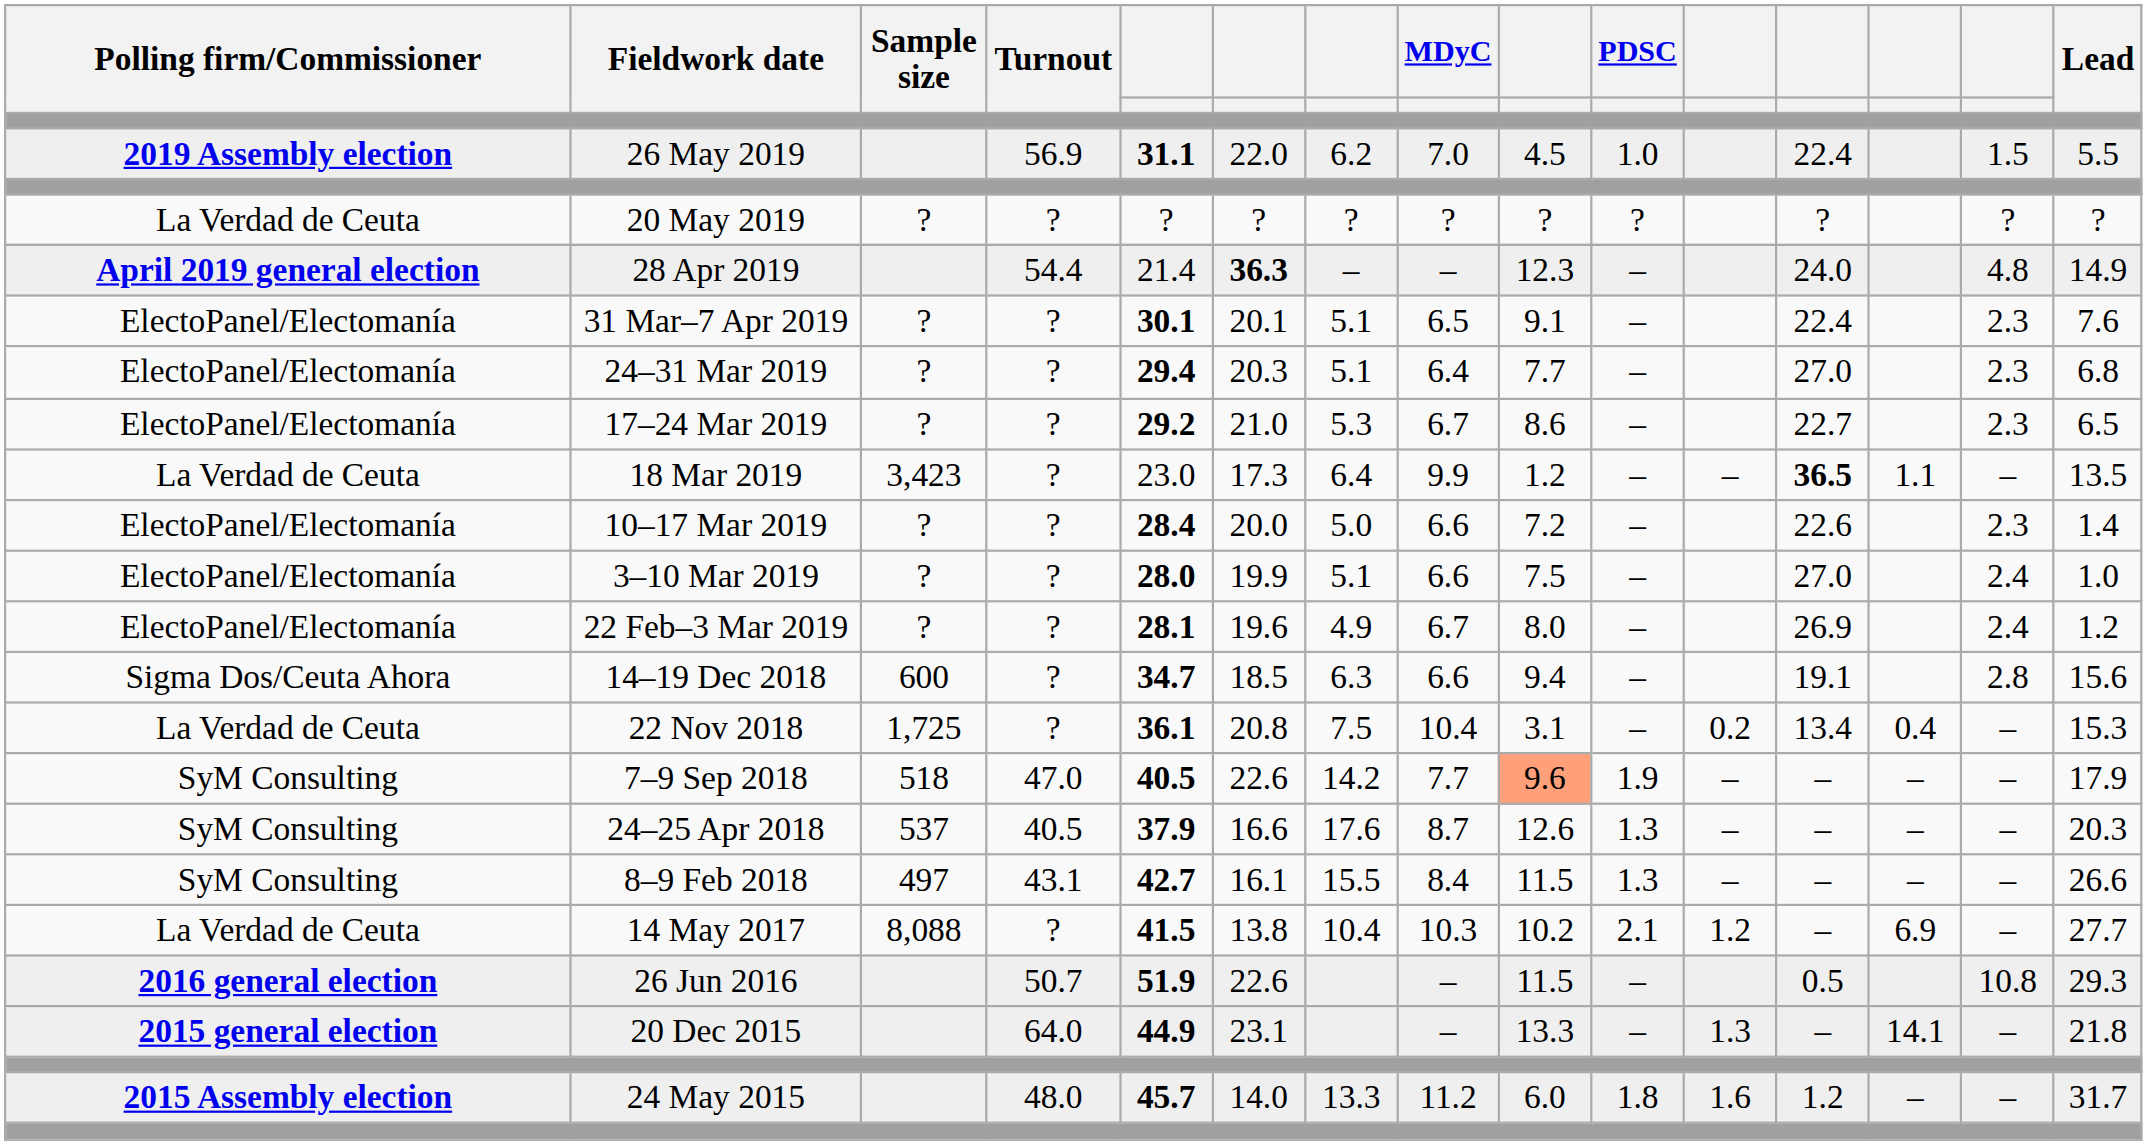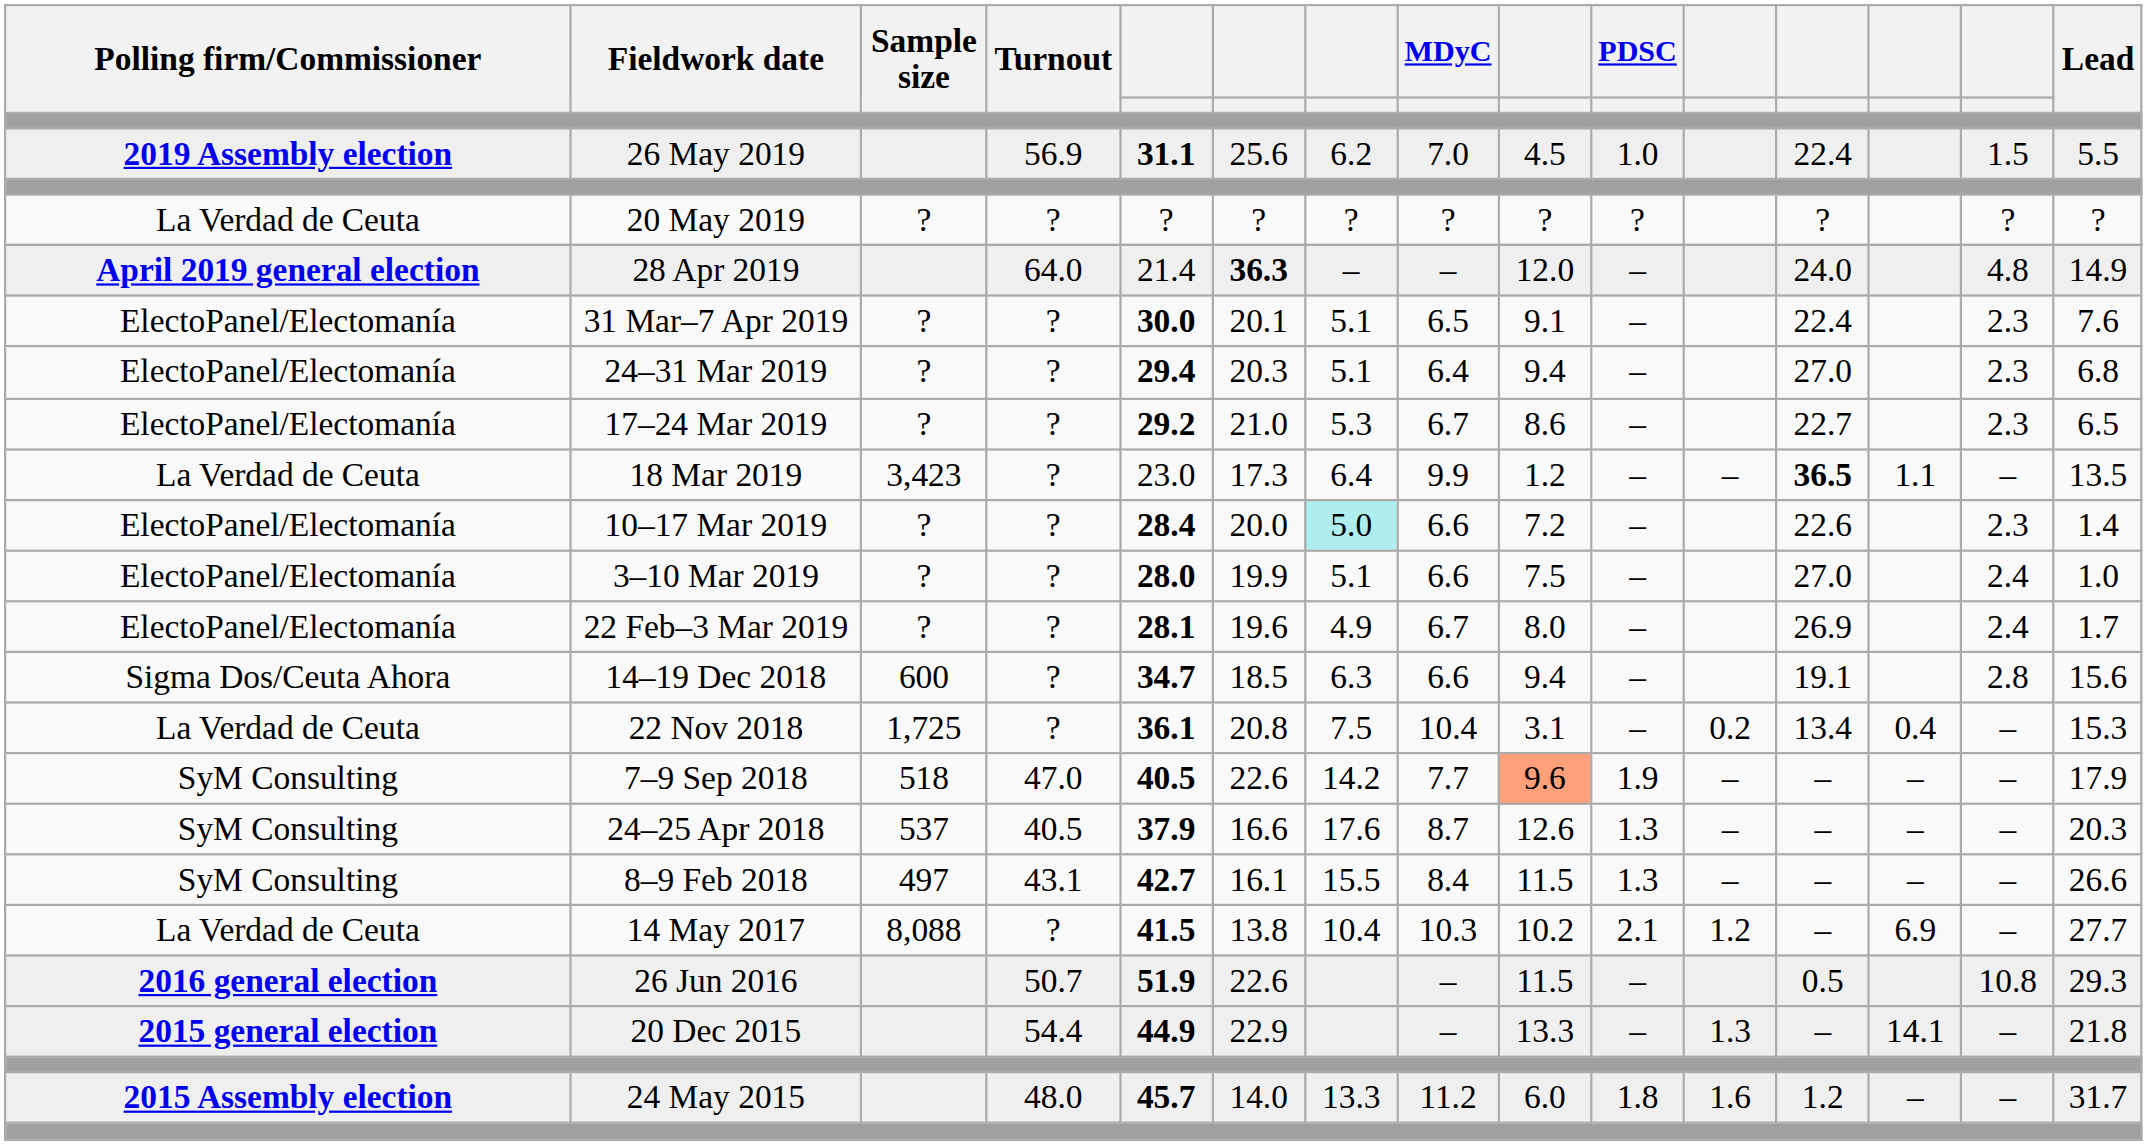26 May 2019 | column 6: 22.0 -> 25.6
28 Apr 2019 | Turnout: 54.4 -> 64.0
28 Apr 2019 | column 9: 12.3 -> 12.0
31 Mar–7 Apr 2019 | column 5: 30.1 -> 30.0
24–31 Mar 2019 | column 9: 7.7 -> 9.4
10–17 Mar 2019 | column 7: no background -> paleturquoise background
22 Feb–3 Mar 2019 | Lead: 1.2 -> 1.7
20 Dec 2015 | Turnout: 64.0 -> 54.4
20 Dec 2015 | column 6: 23.1 -> 22.9
